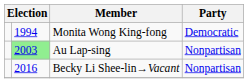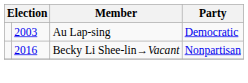- row: 1994 | Monita Wong King-fong | Democratic
Au Lap-sing | column 2: lightgreen background -> no background
Au Lap-sing | Party: Nonpartisan -> Democratic
